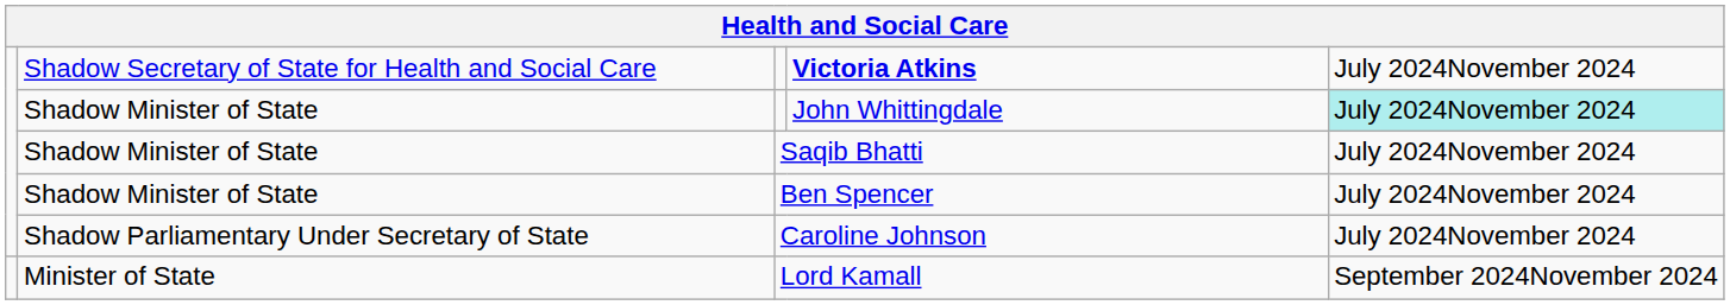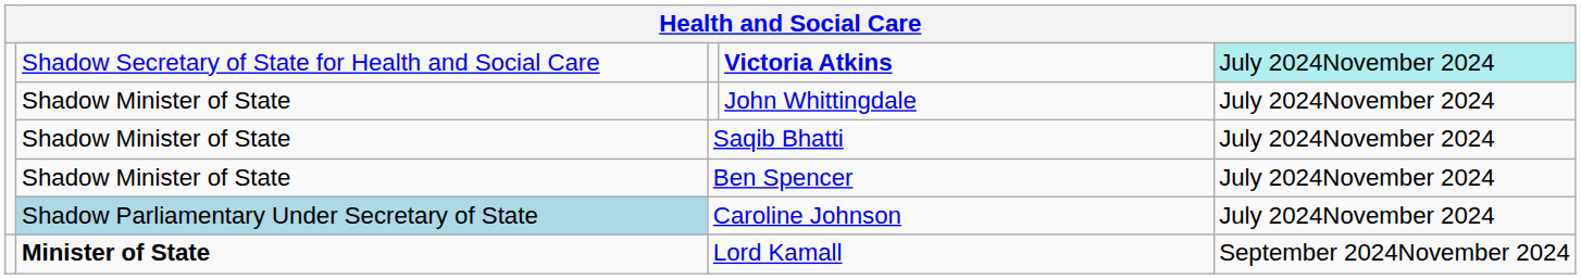Victoria Atkins | column 5: no background -> paleturquoise background
John Whittingdale | column 5: paleturquoise background -> no background
Caroline Johnson | column 2: no background -> lightblue background
Lord Kamall | column 2: normal -> bold
